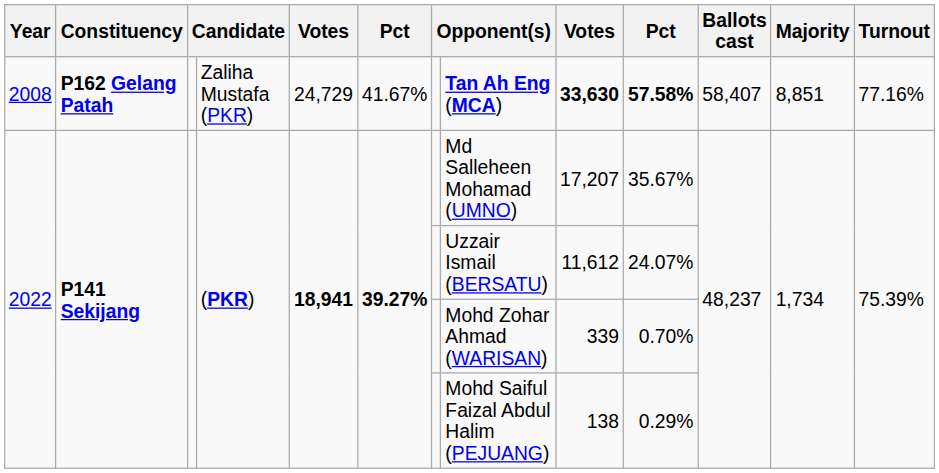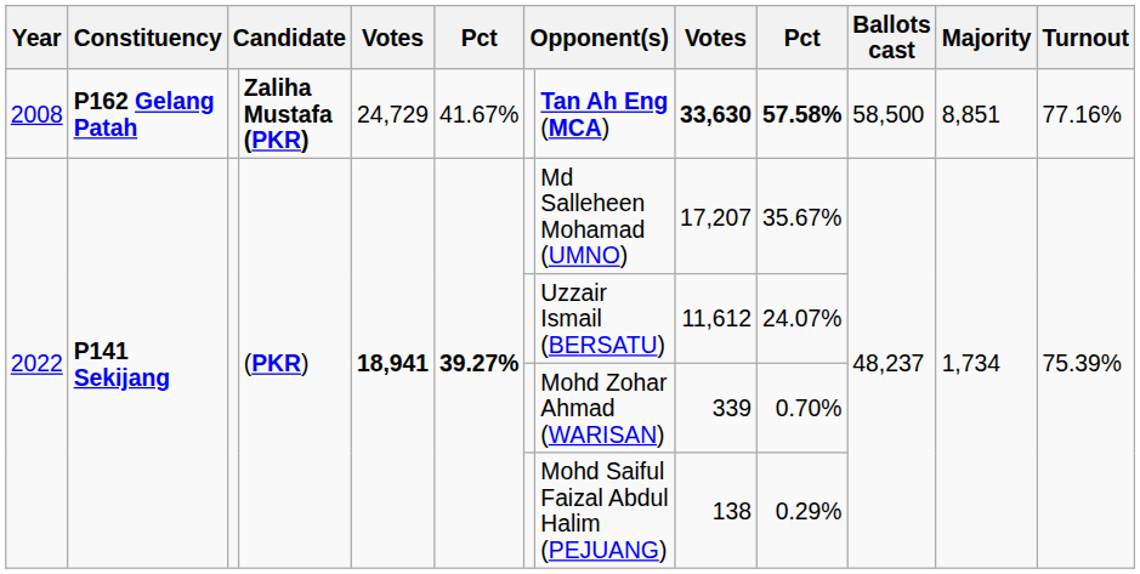2008 | column 4: normal -> bold
2008 | Ballots cast: 58,407 -> 58,500
